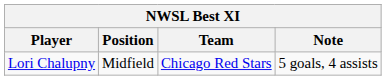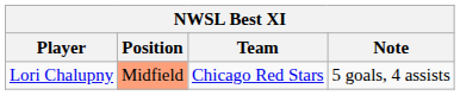Lori Chalupny | Position: no background -> lightsalmon background
